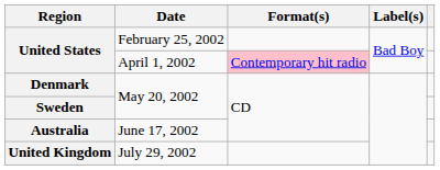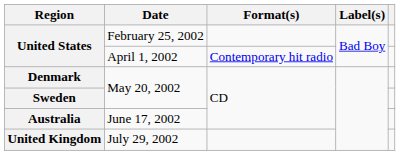United States / April 1, 2002 | Format(s): pink background -> no background
